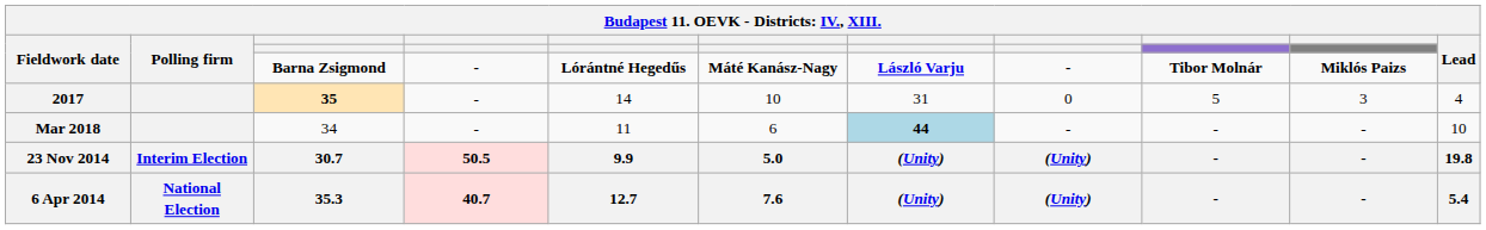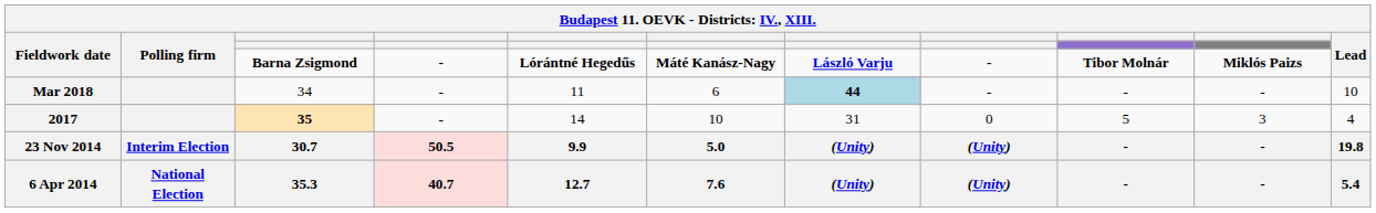rows swapped: Mar 2018 <-> 2017
